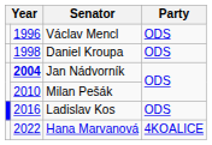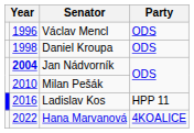Ladislav Kos | Party: ODS -> HPP 11
